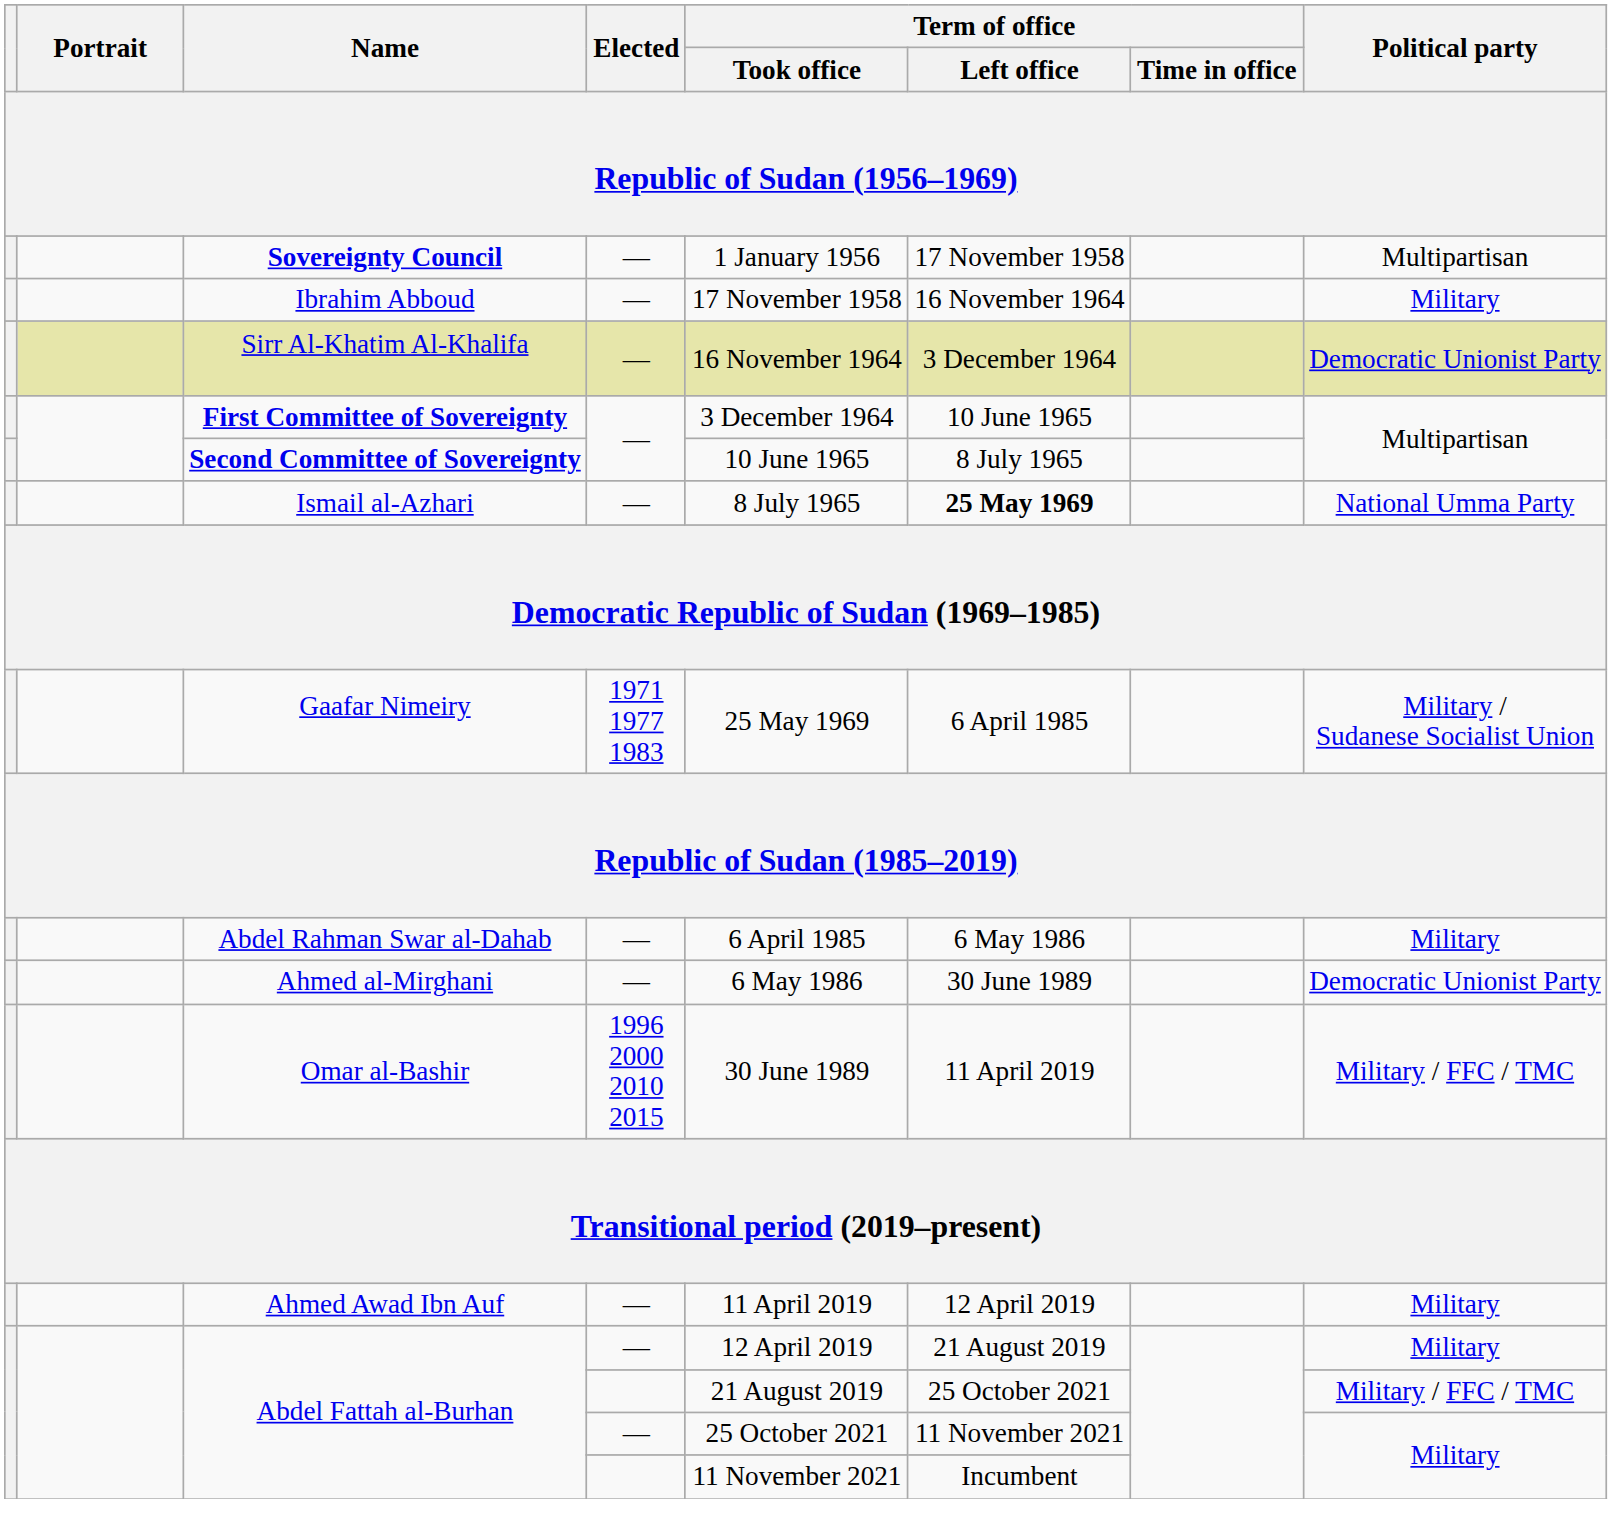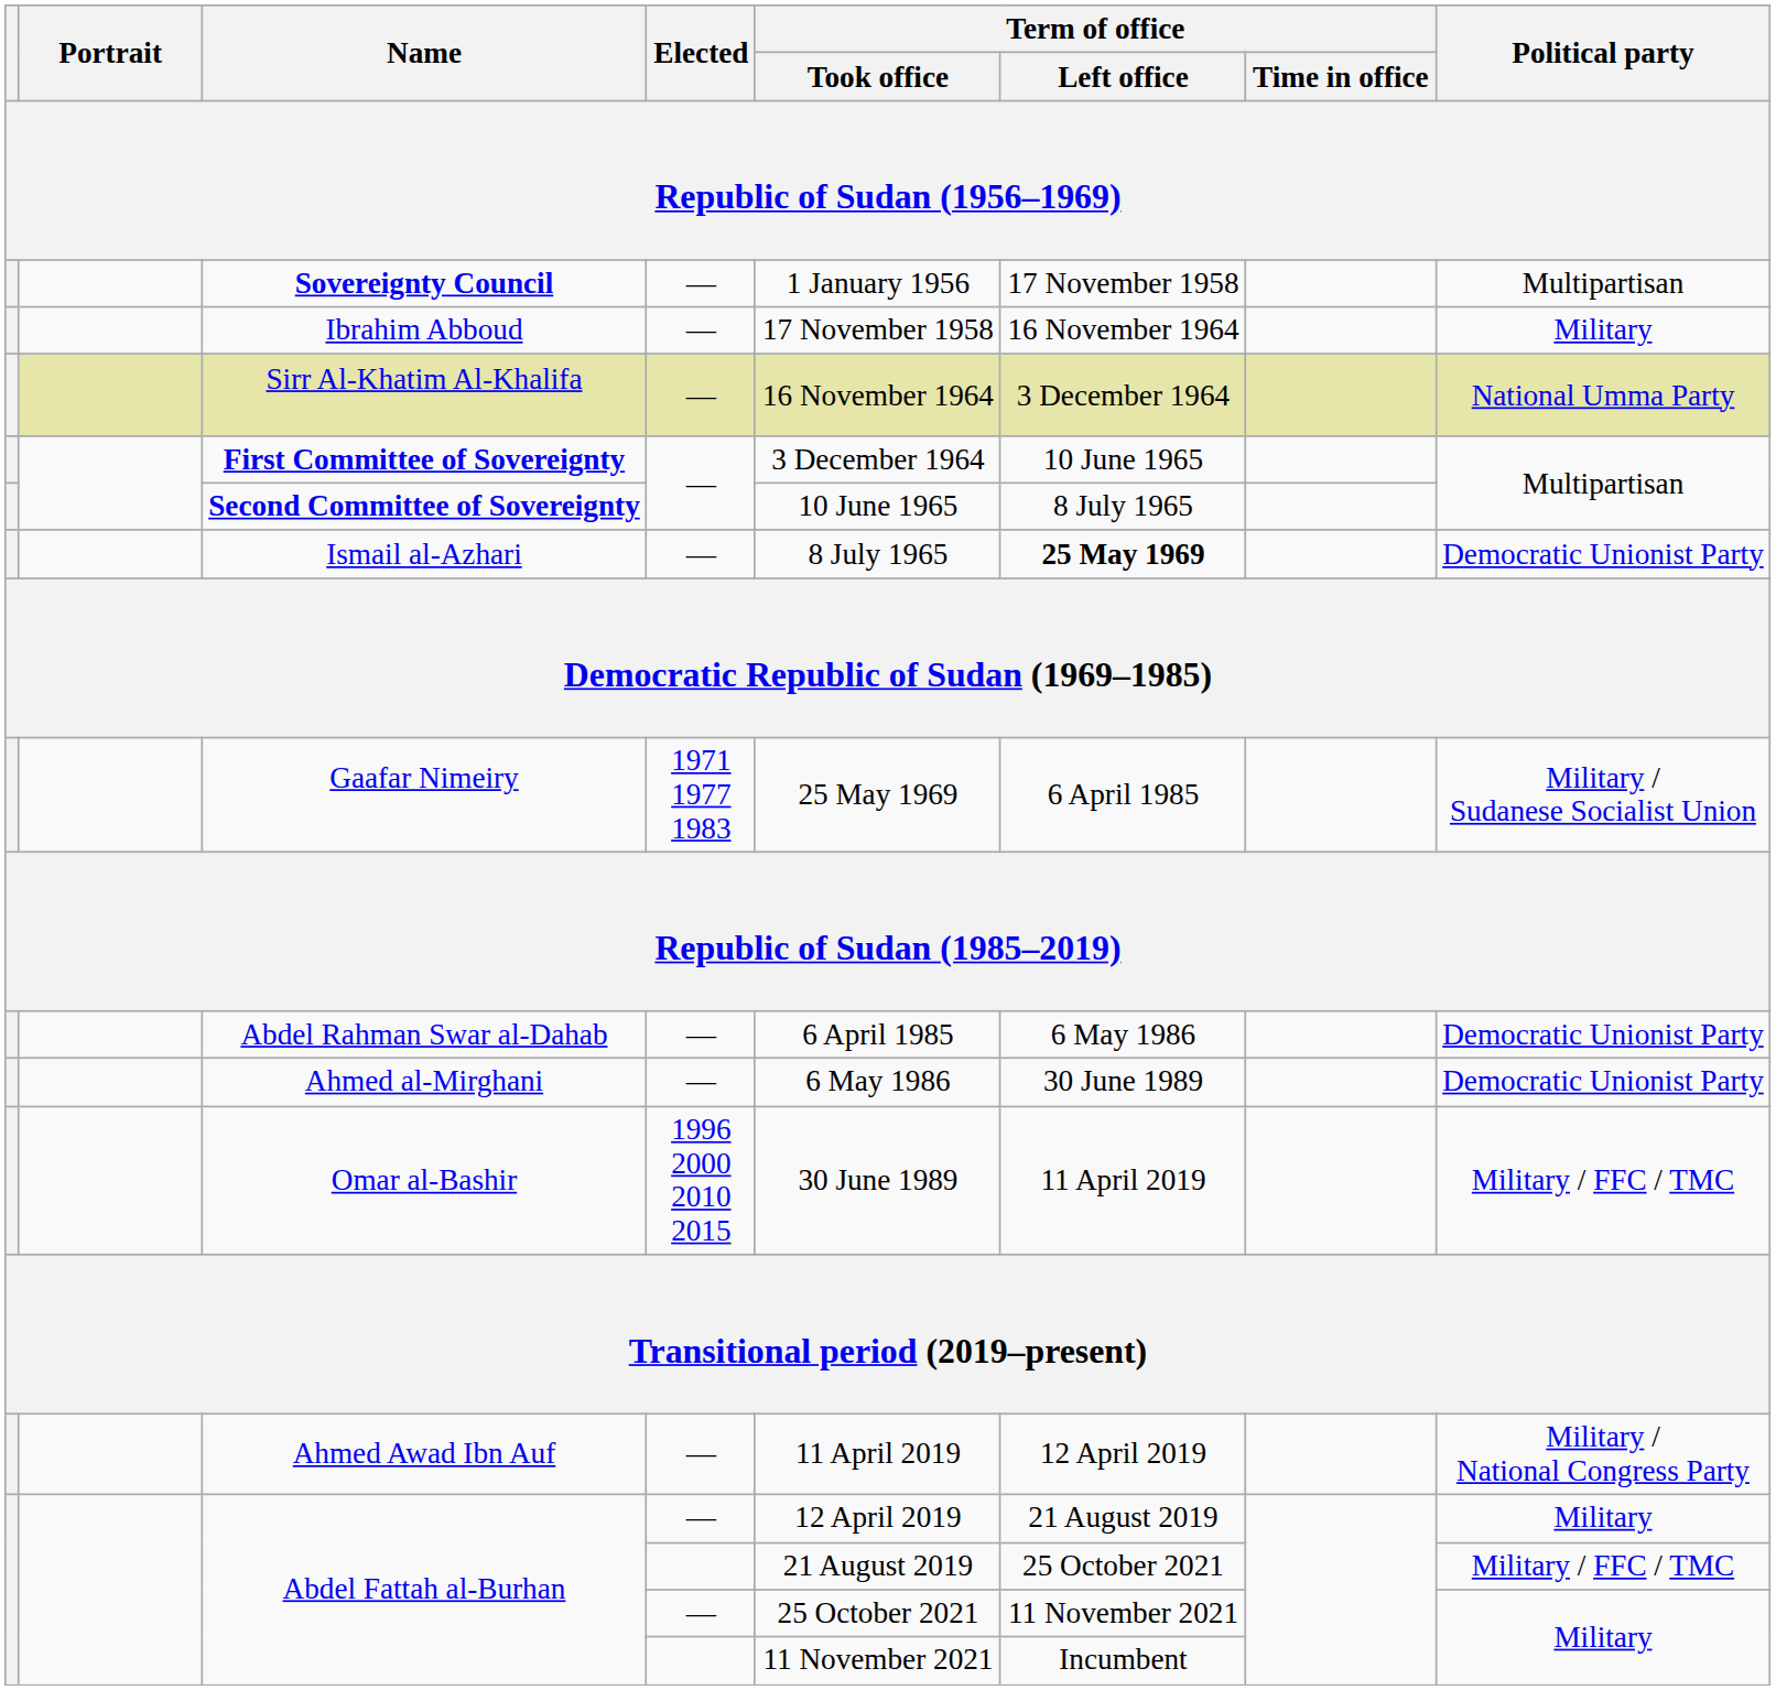Sirr Al-Khatim Al-Khalifa | Political party: Democratic Unionist Party -> National Umma Party
Ismail al-Azhari | Political party: National Umma Party -> Democratic Unionist Party
Abdel Rahman Swar al-Dahab | Political party: Military -> Democratic Unionist Party
Ahmed Awad Ibn Auf | Political party: Military -> Military / National Congress Party
